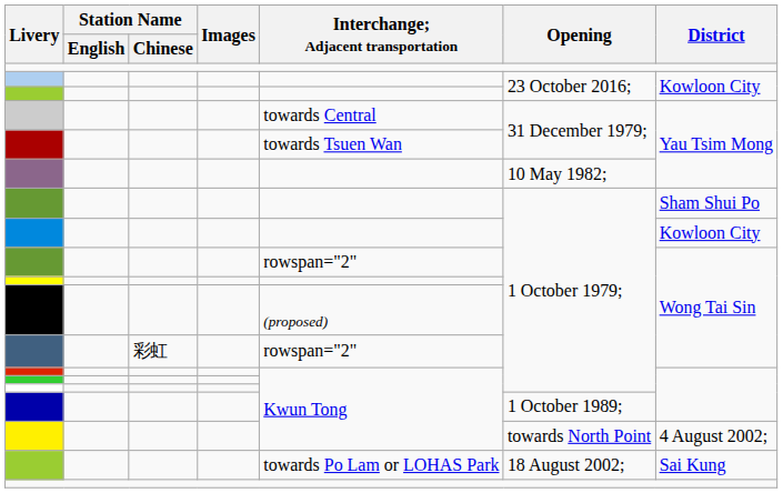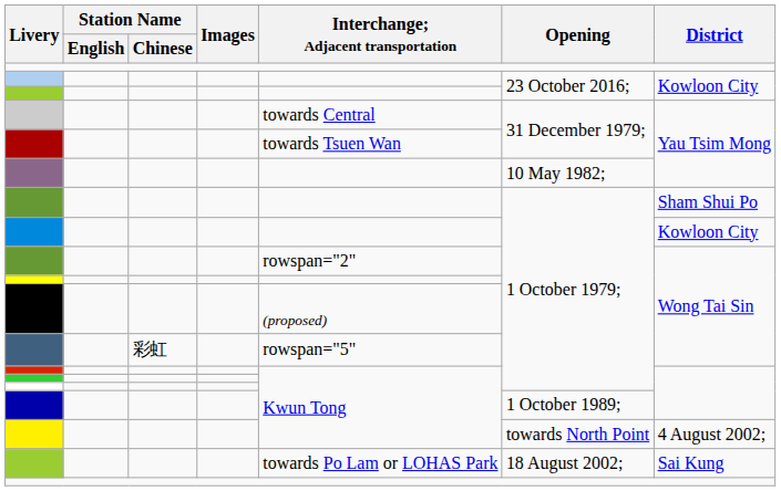彩虹 | Interchange; Adjacent transportation: rowspan="2" -> rowspan="5"
